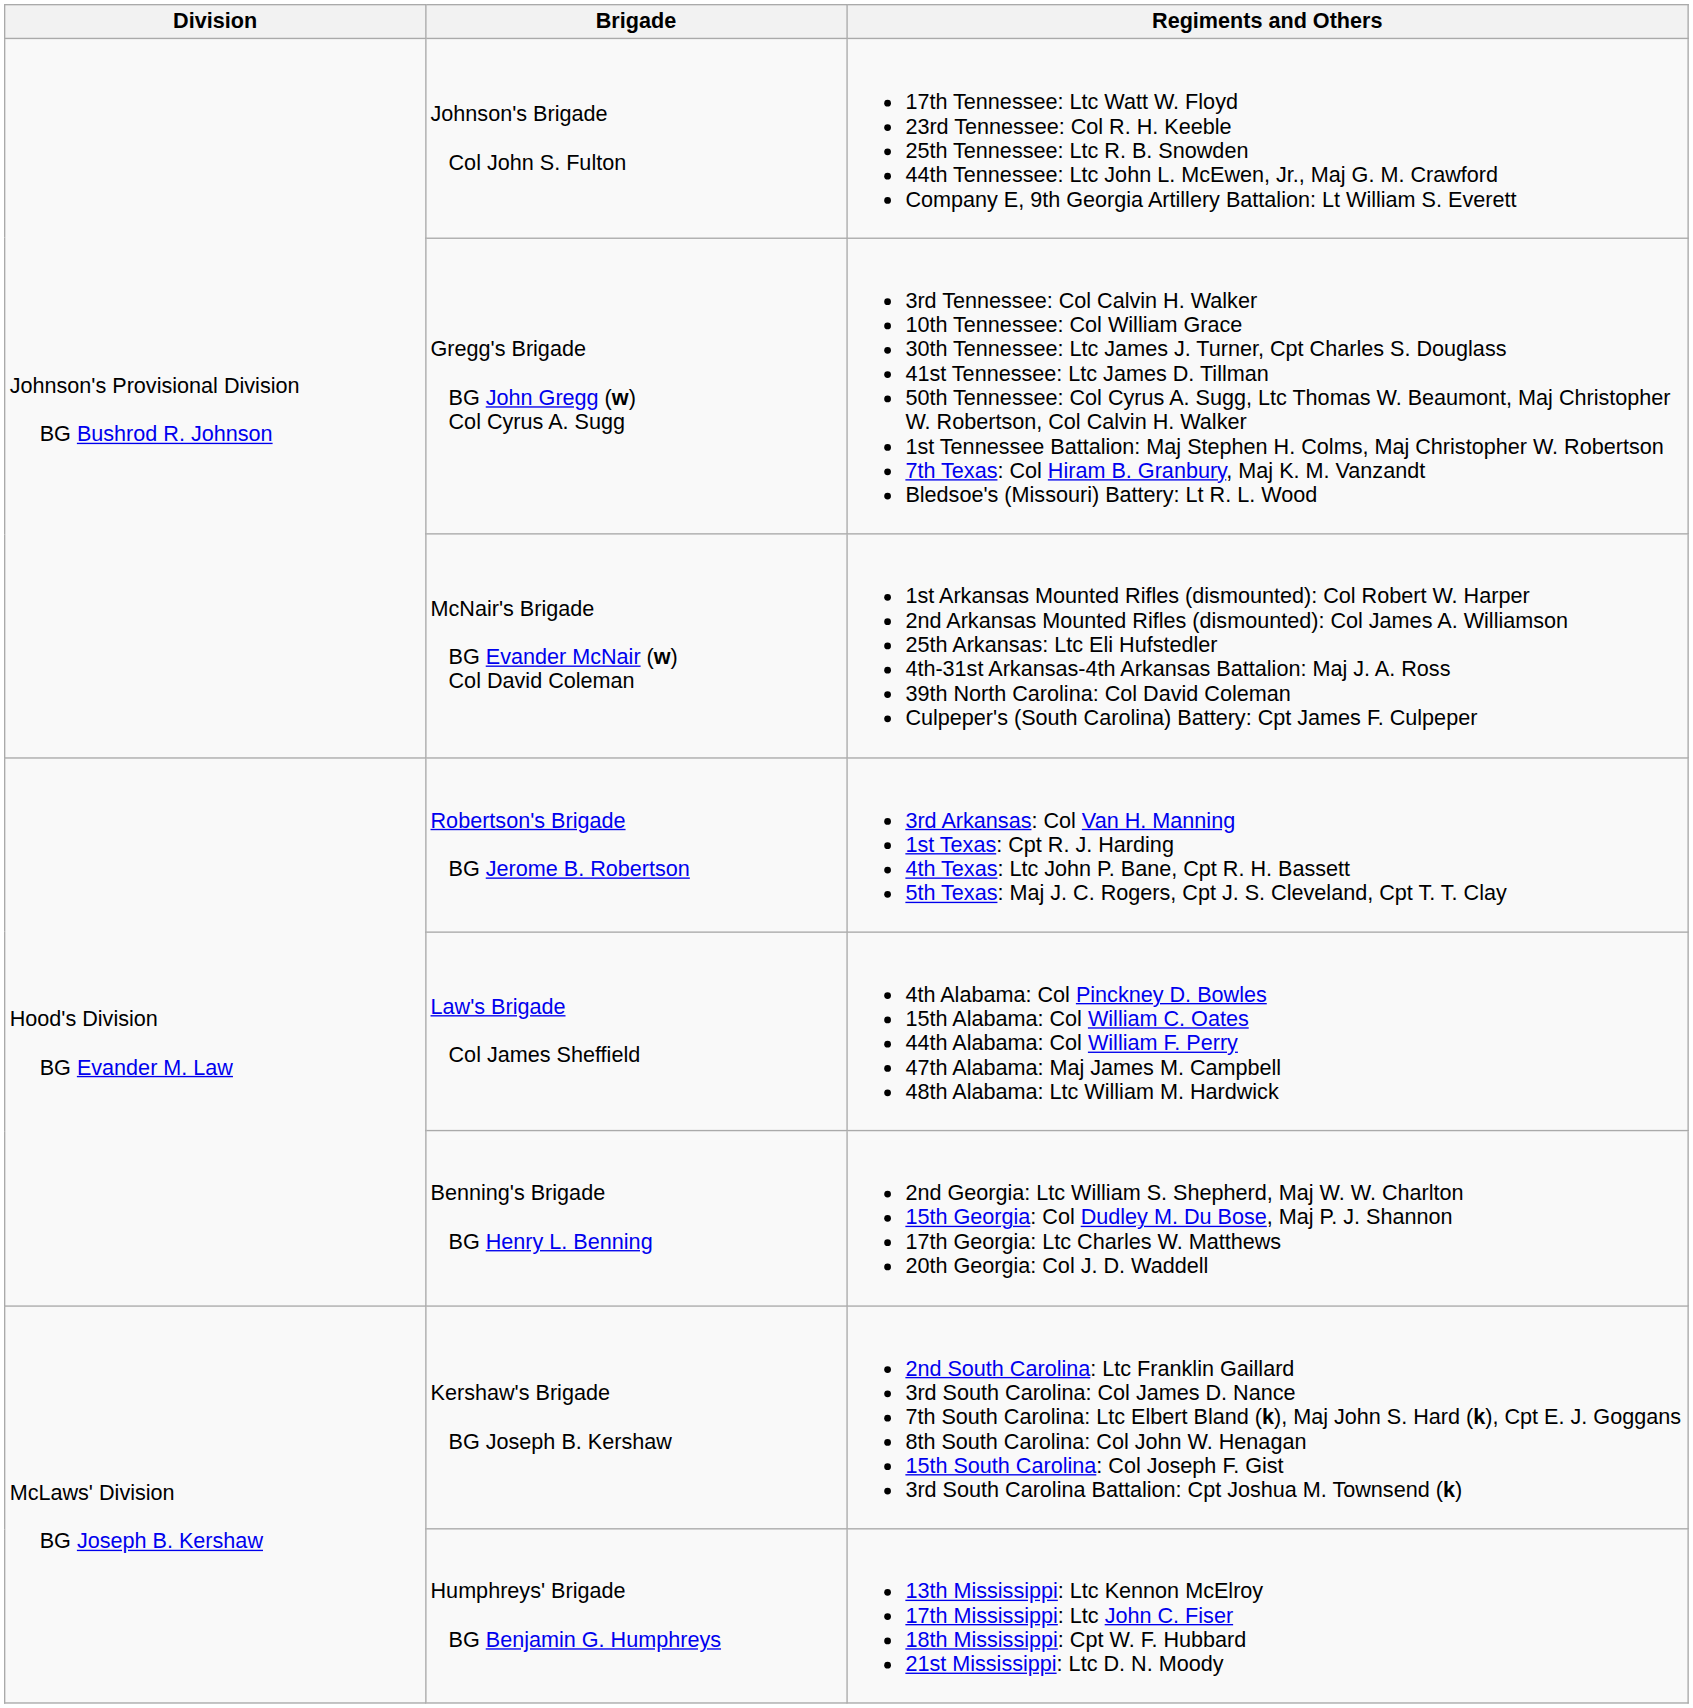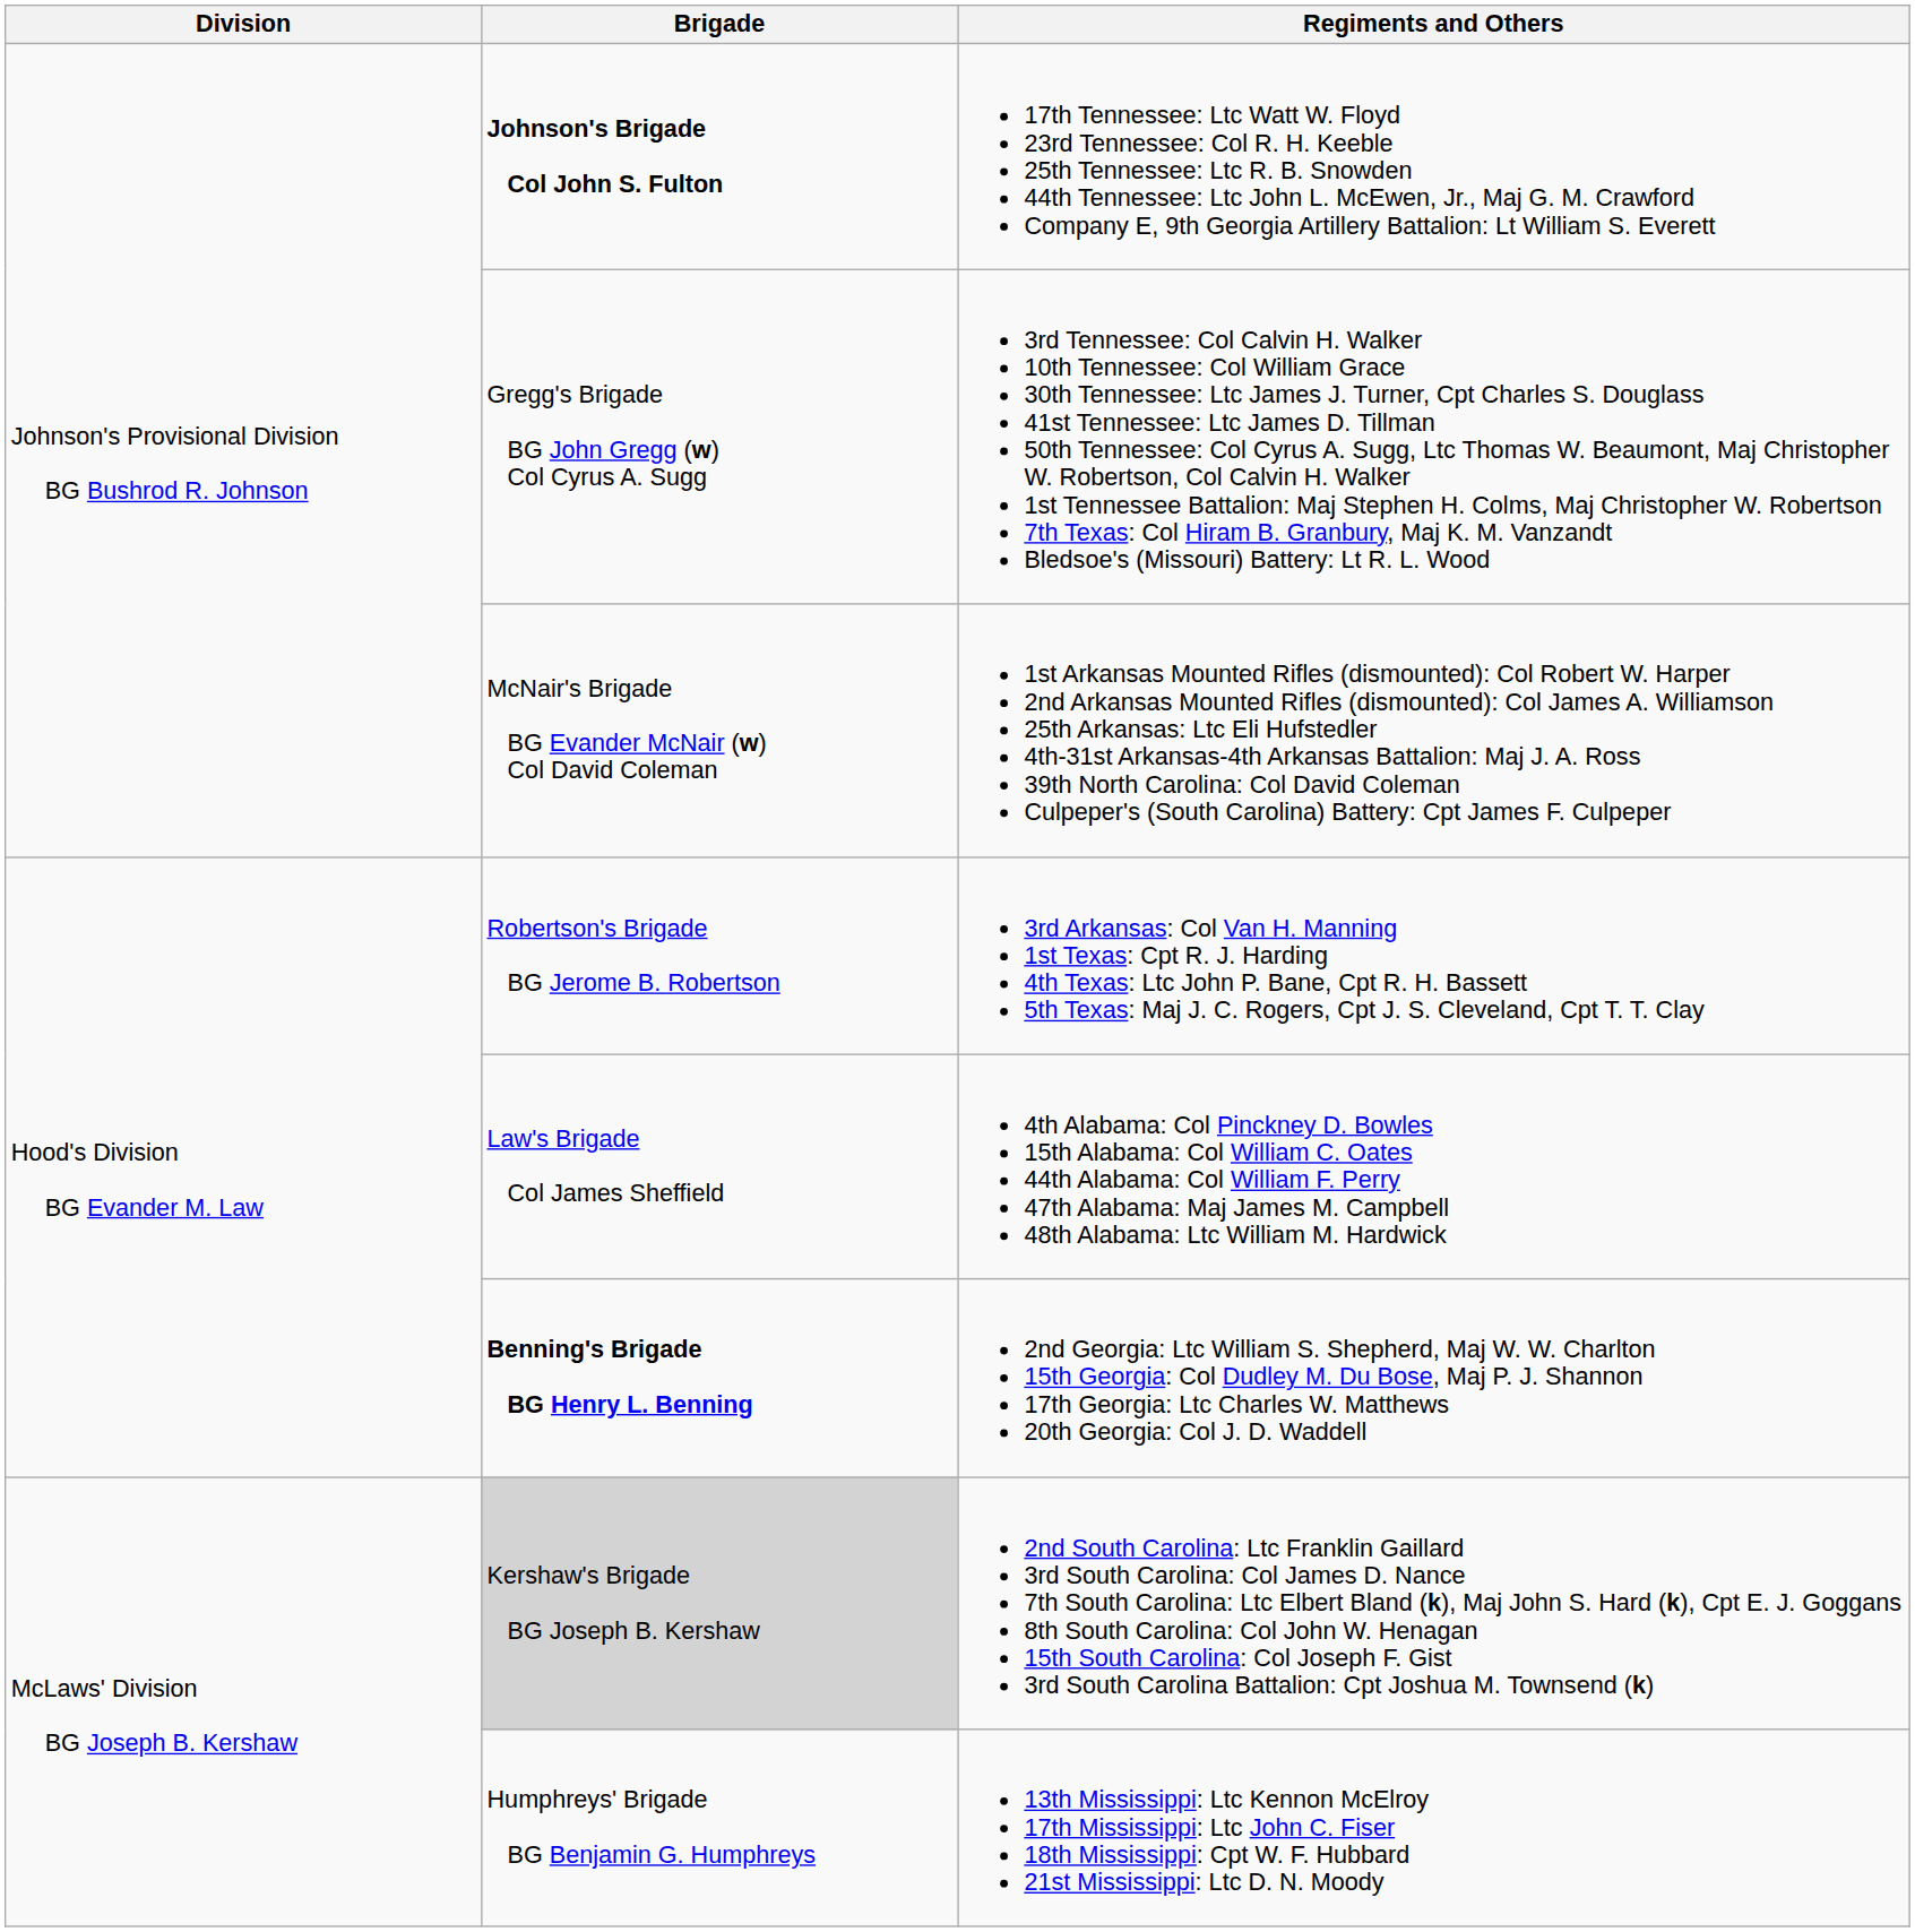Johnson's Brigade Col John S. Fulton | Brigade: normal -> bold
Benning's Brigade BG Henry L. Benning | Brigade: normal -> bold
Kershaw's Brigade BG Joseph B. Kershaw | Brigade: no background -> lightgrey background
